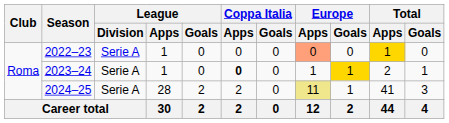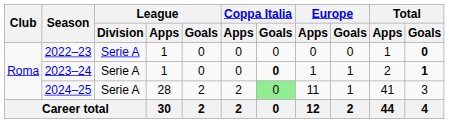2022–23 | Europe / Apps: lightsalmon background -> no background
2022–23 | Total / Apps: gold background -> no background
2022–23 | Total / Goals: normal -> bold
2023–24 | Coppa Italia / Apps: bold -> normal
2023–24 | Coppa Italia / Goals: normal -> bold
2023–24 | Europe / Goals: gold background -> no background
2023–24 | Total / Goals: normal -> bold
2024–25 | Coppa Italia / Goals: no background -> lightgreen background
2024–25 | Europe / Apps: khaki background -> no background
